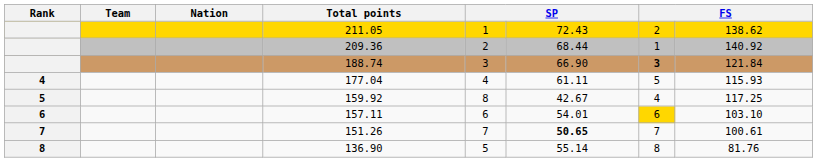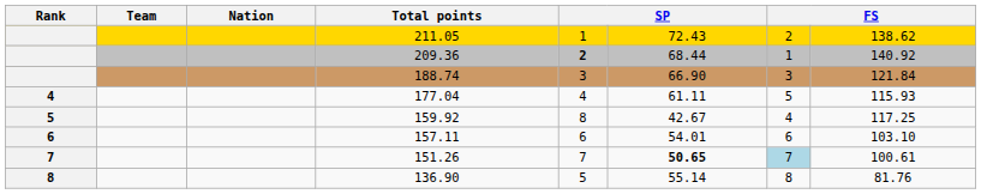209.36 | column 5: normal -> bold
188.74 | column 7: bold -> normal
157.11 | column 7: gold background -> no background
151.26 | column 7: no background -> lightblue background
